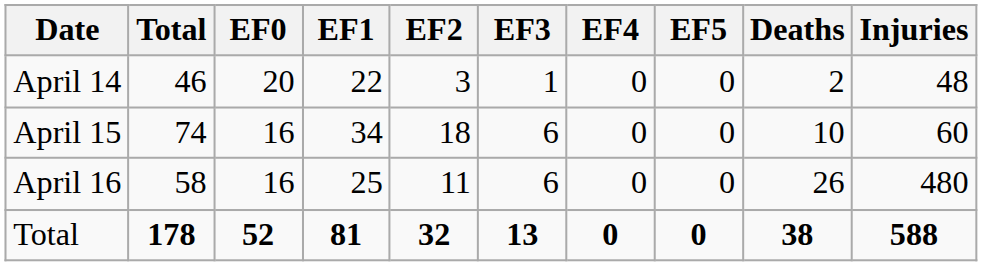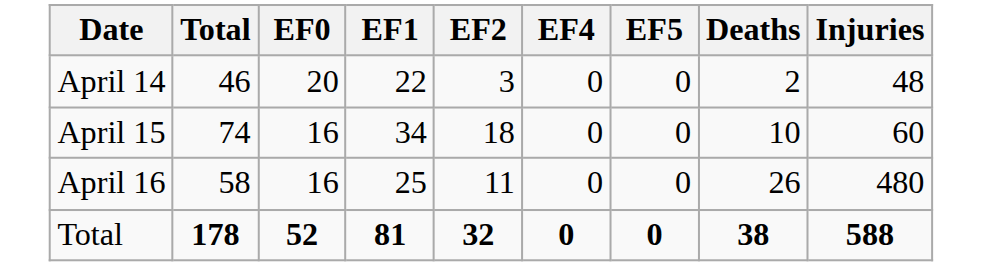- column: EF3 | 1 | 6 | 6 | 13
